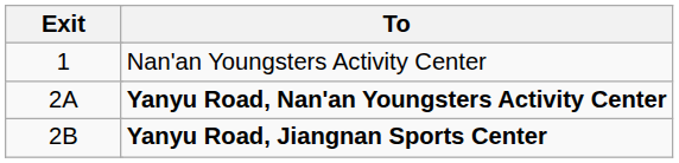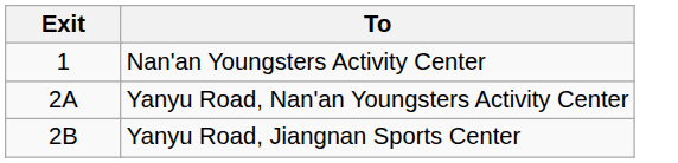Yanyu Road, Nan'an Youngsters Activity Center | To: bold -> normal
Yanyu Road, Jiangnan Sports Center | To: bold -> normal
